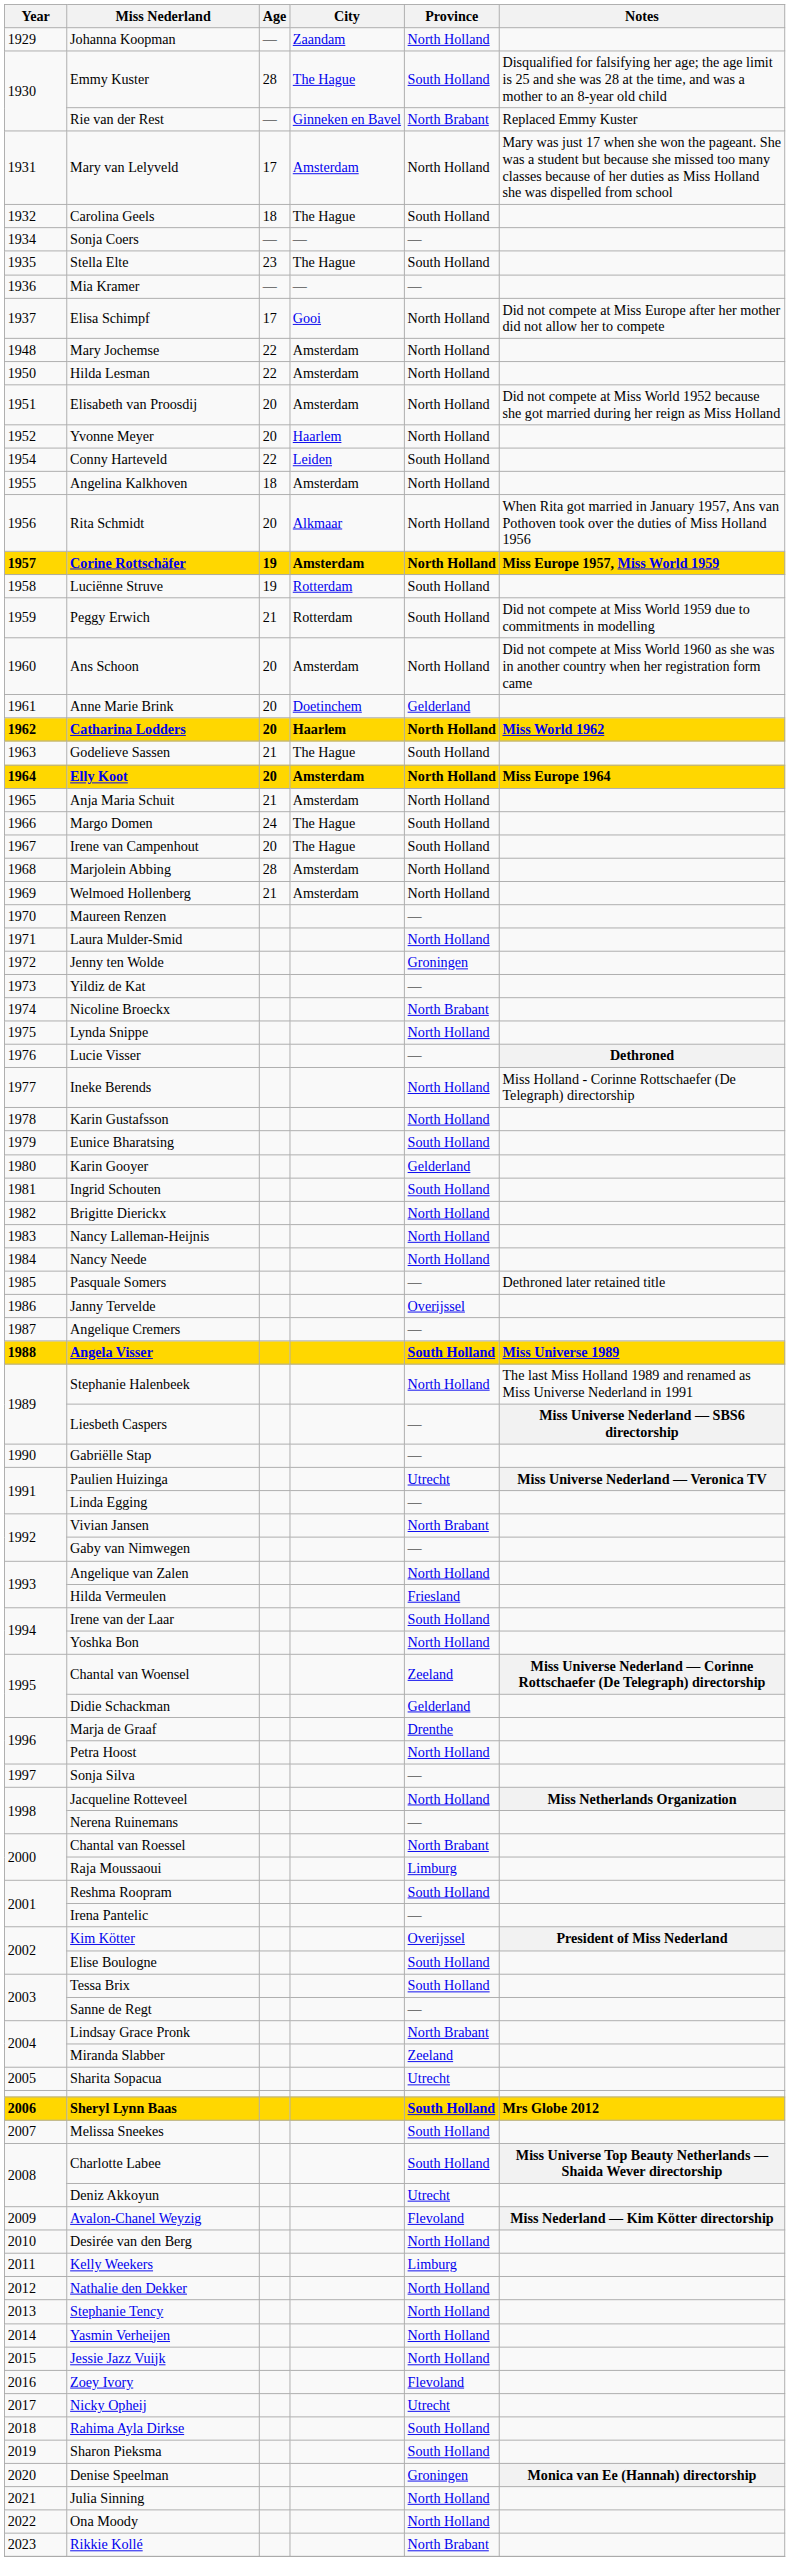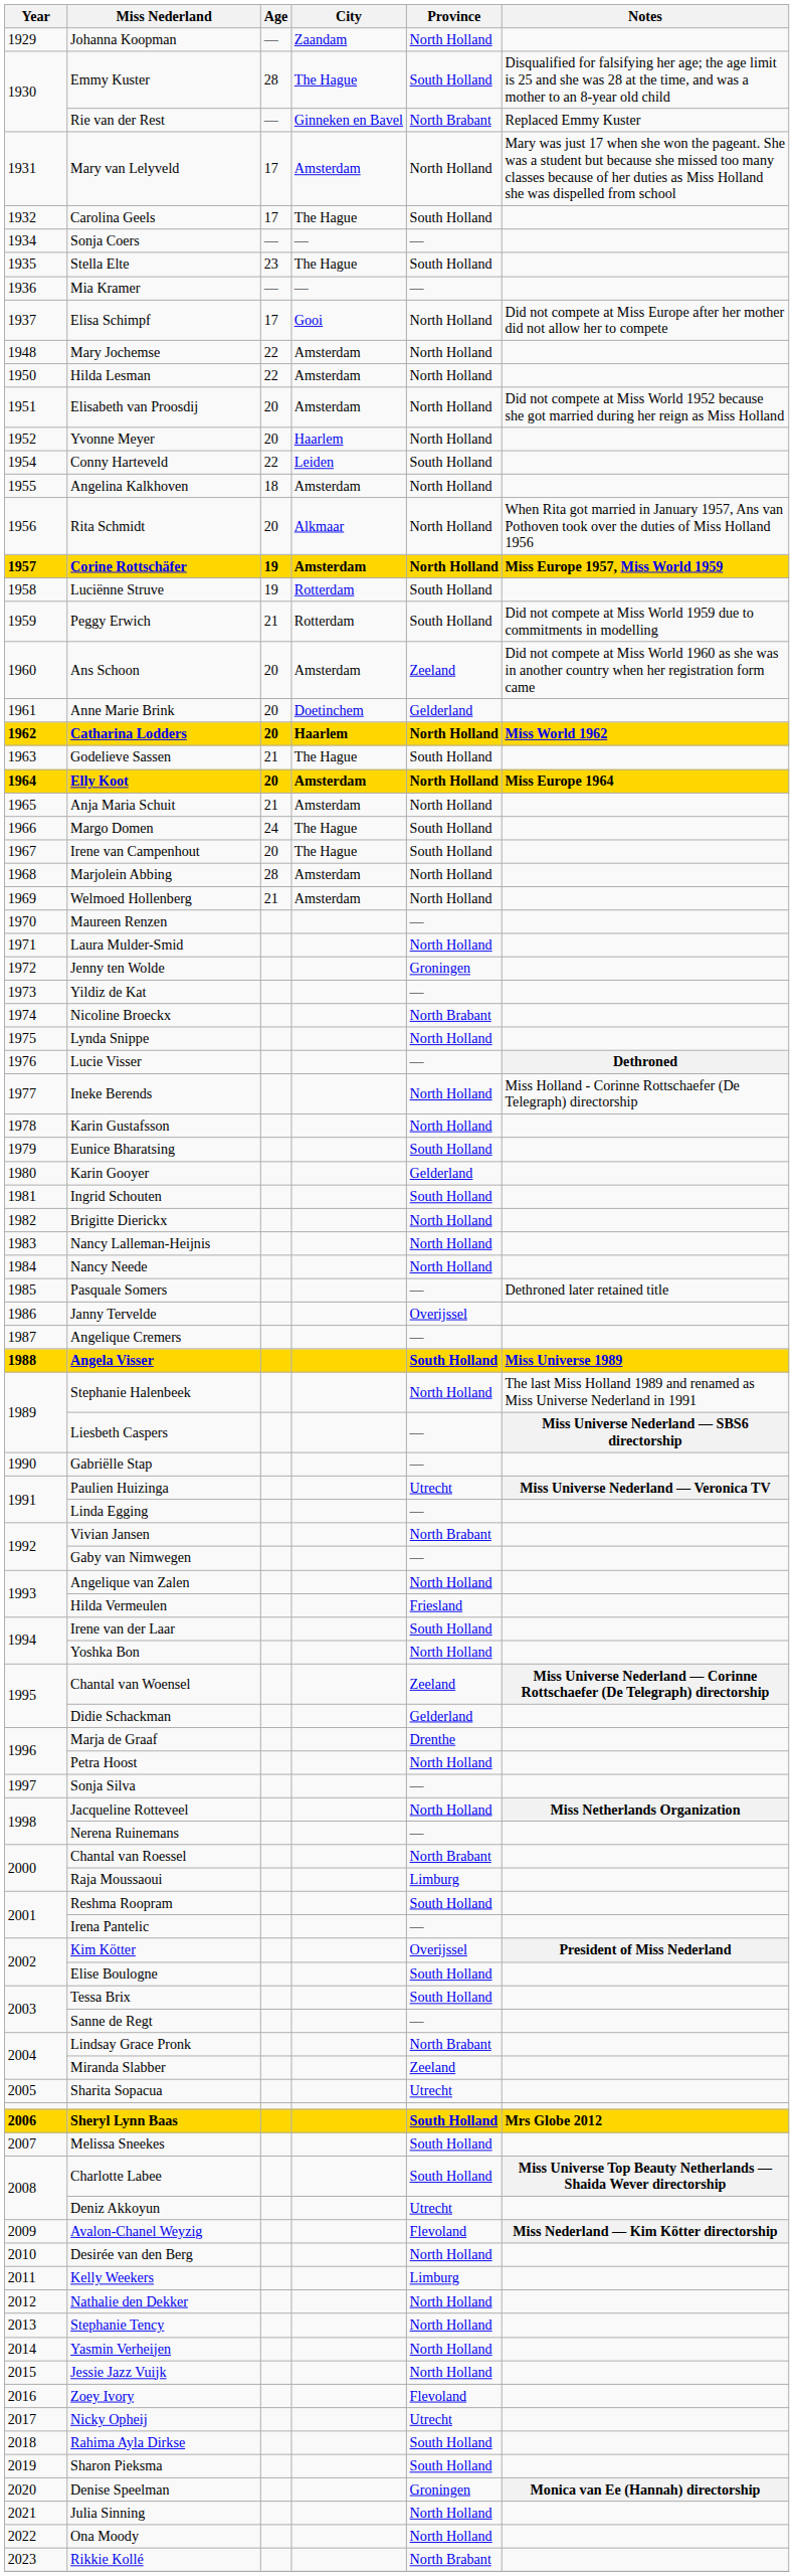Carolina Geels | Age: 18 -> 17
Ans Schoon | Province: North Holland -> Zeeland
